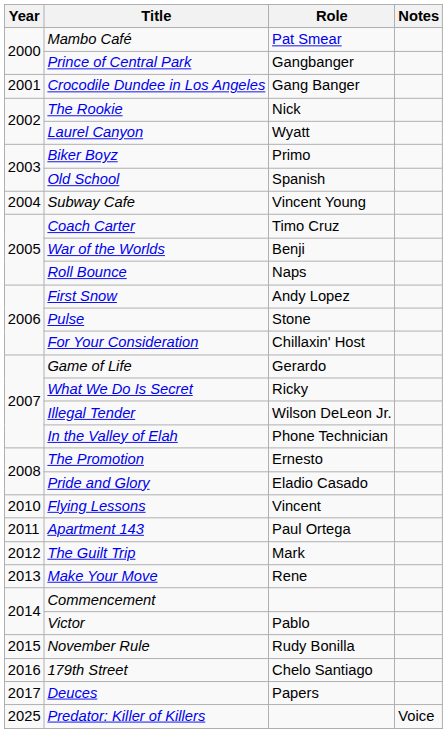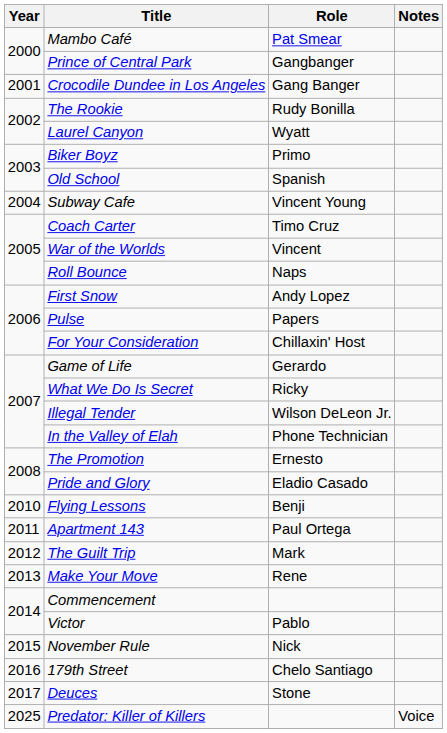The Rookie | Role: Nick -> Rudy Bonilla
War of the Worlds | Role: Benji -> Vincent
Pulse | Role: Stone -> Papers
Flying Lessons | Role: Vincent -> Benji
November Rule | Role: Rudy Bonilla -> Nick
Deuces | Role: Papers -> Stone
